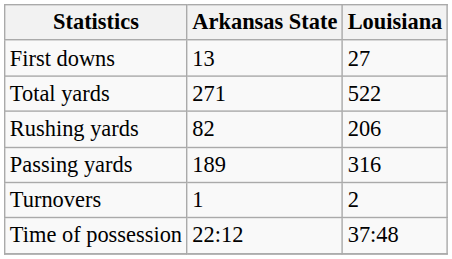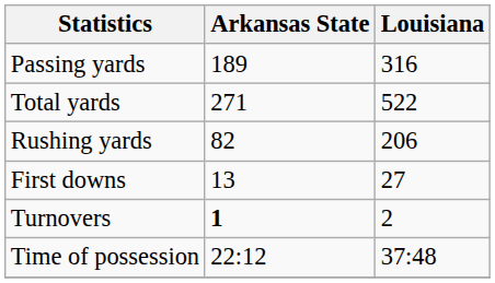rows swapped: First downs <-> Passing yards
Turnovers | Arkansas State: normal -> bold
